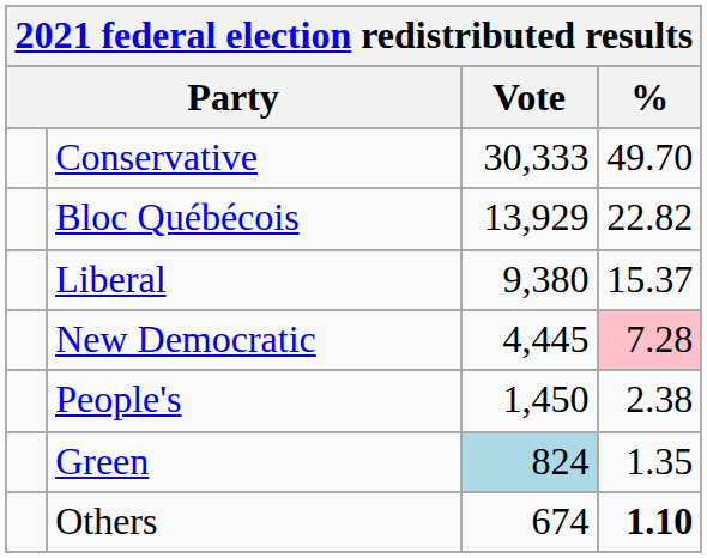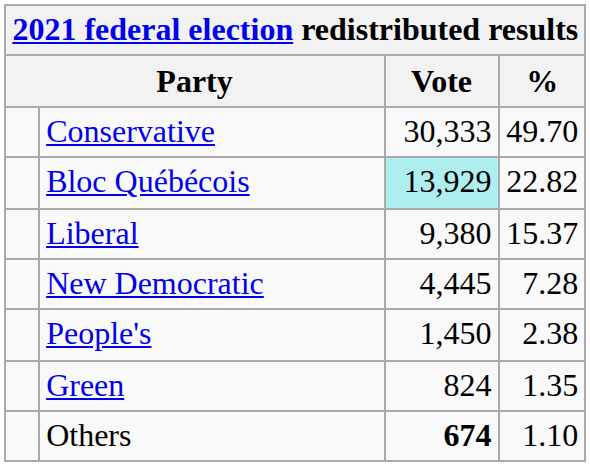Bloc Québécois | Vote: no background -> paleturquoise background
New Democratic | %: pink background -> no background
Green | Vote: lightblue background -> no background
Others | Vote: normal -> bold
Others | %: bold -> normal
